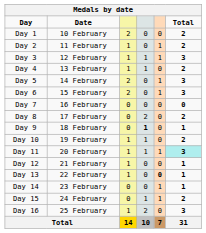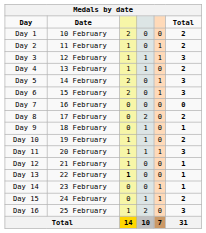Day 9 | column 4: bold -> normal
Day 11 | Total: paleturquoise background -> no background
Day 13 | column 3: normal -> bold
Day 13 | column 5: bold -> normal
